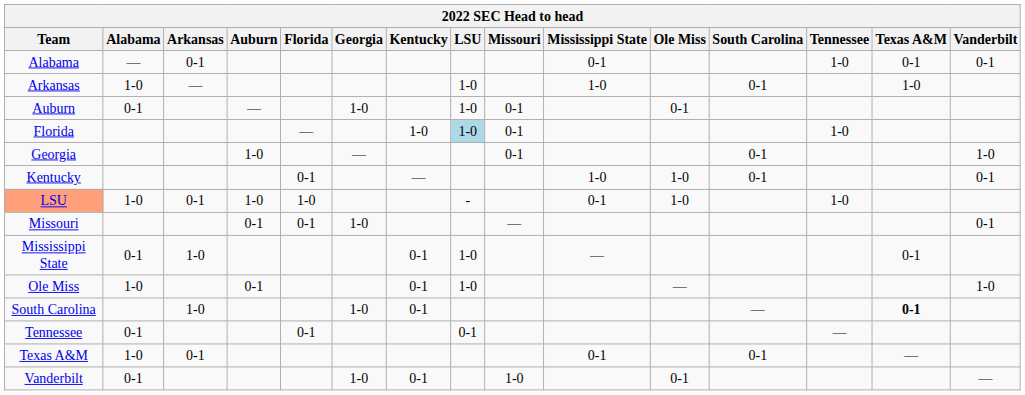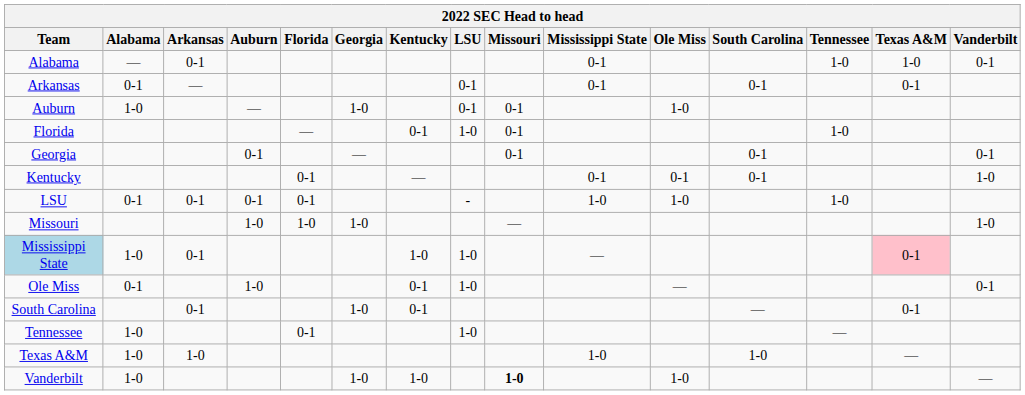row 3 | Texas A&M: 0-1 -> 1-0
row 4 | Alabama: 1-0 -> 0-1
row 4 | LSU: 1-0 -> 0-1
row 4 | Mississippi State: 1-0 -> 0-1
row 4 | Texas A&M: 1-0 -> 0-1
row 5 | Alabama: 0-1 -> 1-0
row 5 | LSU: 1-0 -> 0-1
row 5 | Ole Miss: 0-1 -> 1-0
row 6 | Kentucky: 1-0 -> 0-1
row 6 | LSU: lightblue background -> no background
row 7 | Auburn: 1-0 -> 0-1
row 7 | Vanderbilt: 1-0 -> 0-1
row 8 | Mississippi State: 1-0 -> 0-1
row 8 | Ole Miss: 1-0 -> 0-1
row 8 | Vanderbilt: 0-1 -> 1-0
row 9 | Team: lightsalmon background -> no background
row 9 | Alabama: 1-0 -> 0-1
row 9 | Auburn: 1-0 -> 0-1
row 9 | Florida: 1-0 -> 0-1
row 9 | Mississippi State: 0-1 -> 1-0
row 10 | Auburn: 0-1 -> 1-0
row 10 | Florida: 0-1 -> 1-0
row 10 | Vanderbilt: 0-1 -> 1-0
row 11 | Team: no background -> lightblue background
row 11 | Alabama: 0-1 -> 1-0
row 11 | Arkansas: 1-0 -> 0-1
row 11 | Kentucky: 0-1 -> 1-0
row 11 | Texas A&M: no background -> pink background
row 12 | Alabama: 1-0 -> 0-1
row 12 | Auburn: 0-1 -> 1-0
row 12 | Vanderbilt: 1-0 -> 0-1
row 13 | Arkansas: 1-0 -> 0-1
row 13 | Texas A&M: bold -> normal
row 14 | Alabama: 0-1 -> 1-0
row 14 | LSU: 0-1 -> 1-0
row 15 | Arkansas: 0-1 -> 1-0
row 15 | Mississippi State: 0-1 -> 1-0
row 15 | South Carolina: 0-1 -> 1-0
row 16 | Alabama: 0-1 -> 1-0
row 16 | Kentucky: 0-1 -> 1-0
row 16 | Missouri: normal -> bold
row 16 | Ole Miss: 0-1 -> 1-0
